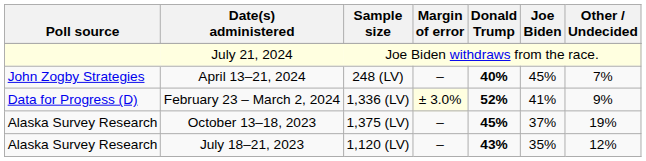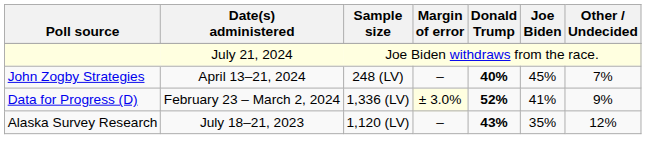- row: Alaska Survey Research | October 13–18, 2023 | 1,375 (LV) | – | 45% | 37% | 19%
